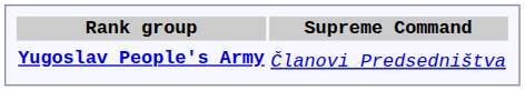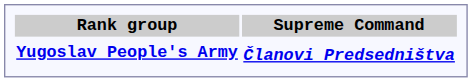Članovi Predsedništva | Supreme Command: normal -> bold
